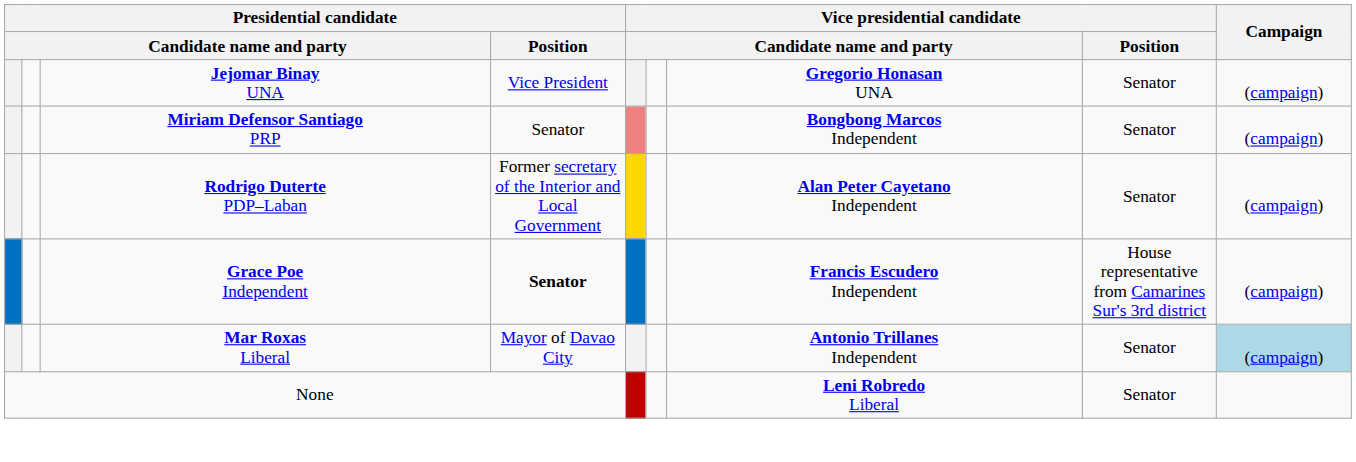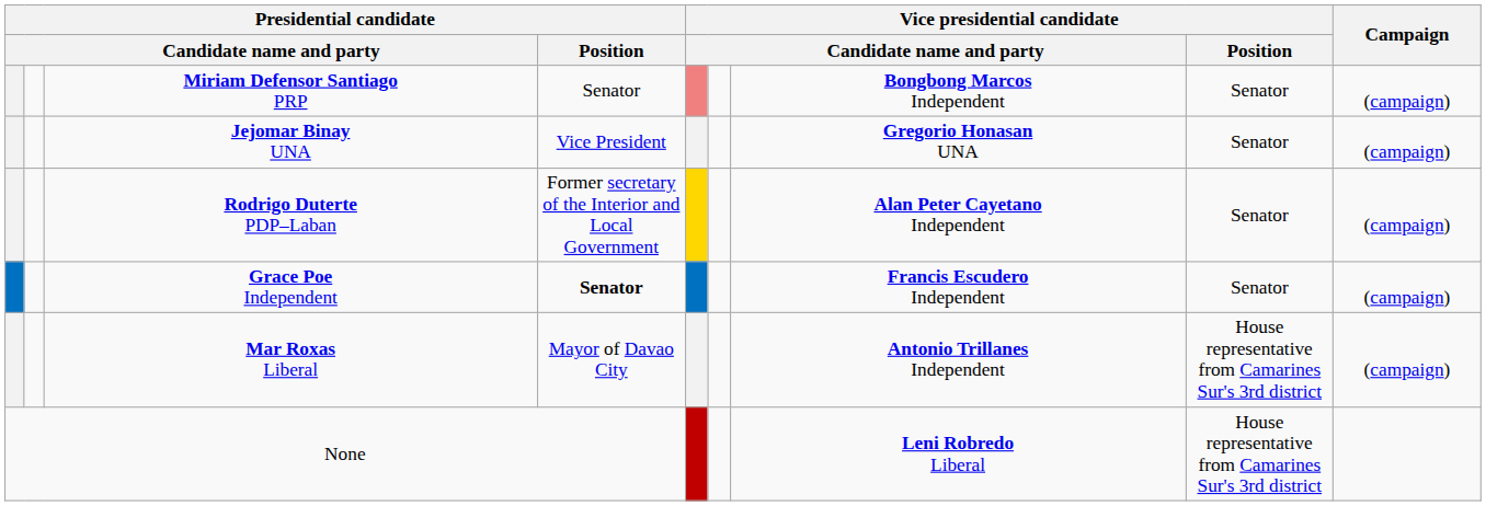rows swapped: Jejomar Binay UNA <-> Miriam Defensor Santiago PRP
Grace Poe Independent | Vice presidential candidate / Position: House representative from Camarines Sur's 3rd district -> Senator
Mar Roxas Liberal | Vice presidential candidate / Position: Senator -> House representative from Camarines Sur's 3rd district
Mar Roxas Liberal | Campaign: lightblue background -> no background
None | Vice presidential candidate / Position: Senator -> House representative from Camarines Sur's 3rd district
